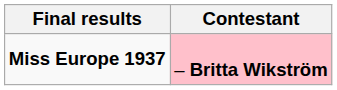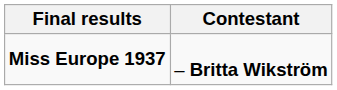Miss Europe 1937 | Contestant: pink background -> no background
